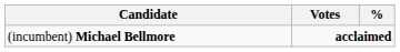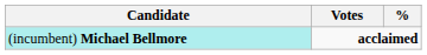(incumbent) Michael Bellmore | Candidate: no background -> paleturquoise background
